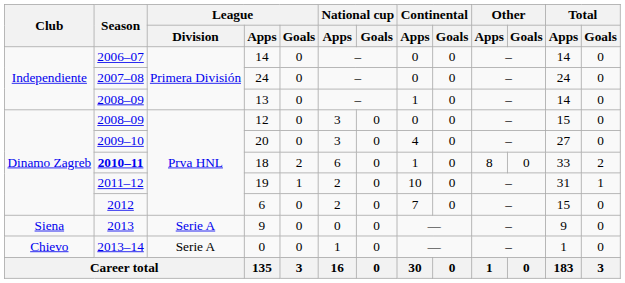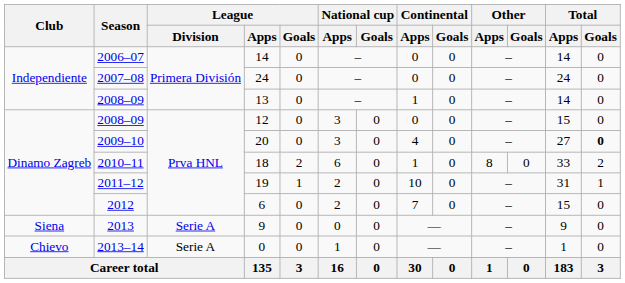20 | Total / Goals: normal -> bold
18 | Season: bold -> normal
